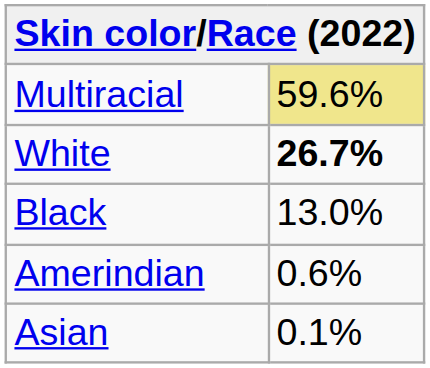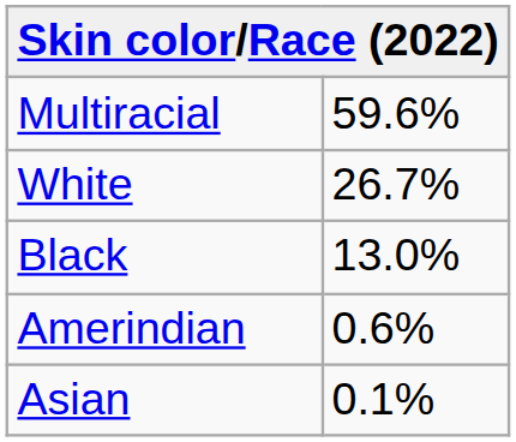Multiracial | column 2: khaki background -> no background
White | column 2: bold -> normal
